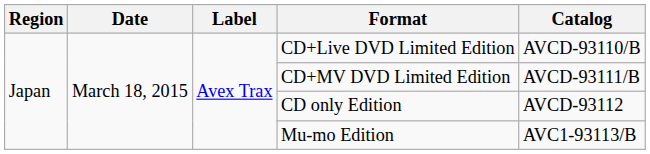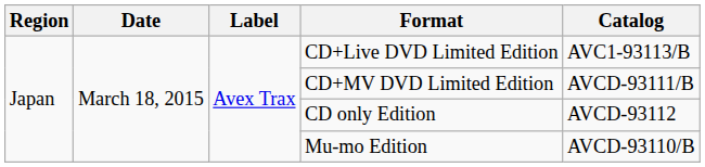CD+Live DVD Limited Edition | Catalog: AVCD-93110/B -> AVC1-93113/B
Mu-mo Edition | Catalog: AVC1-93113/B -> AVCD-93110/B
